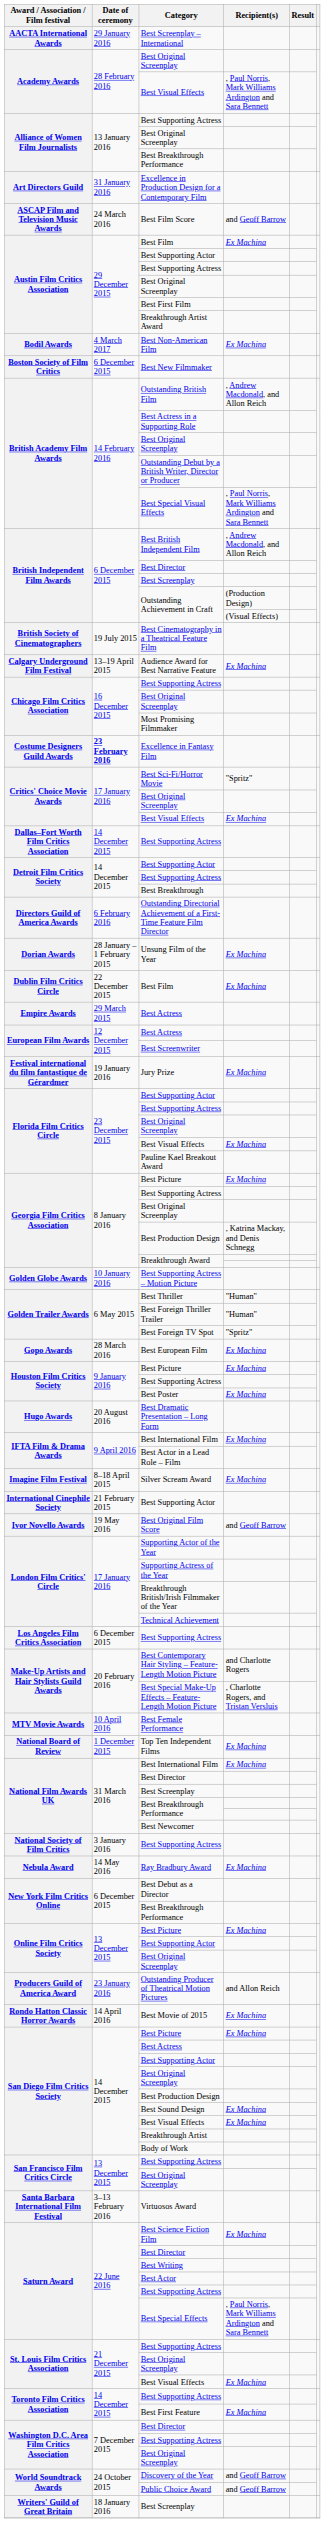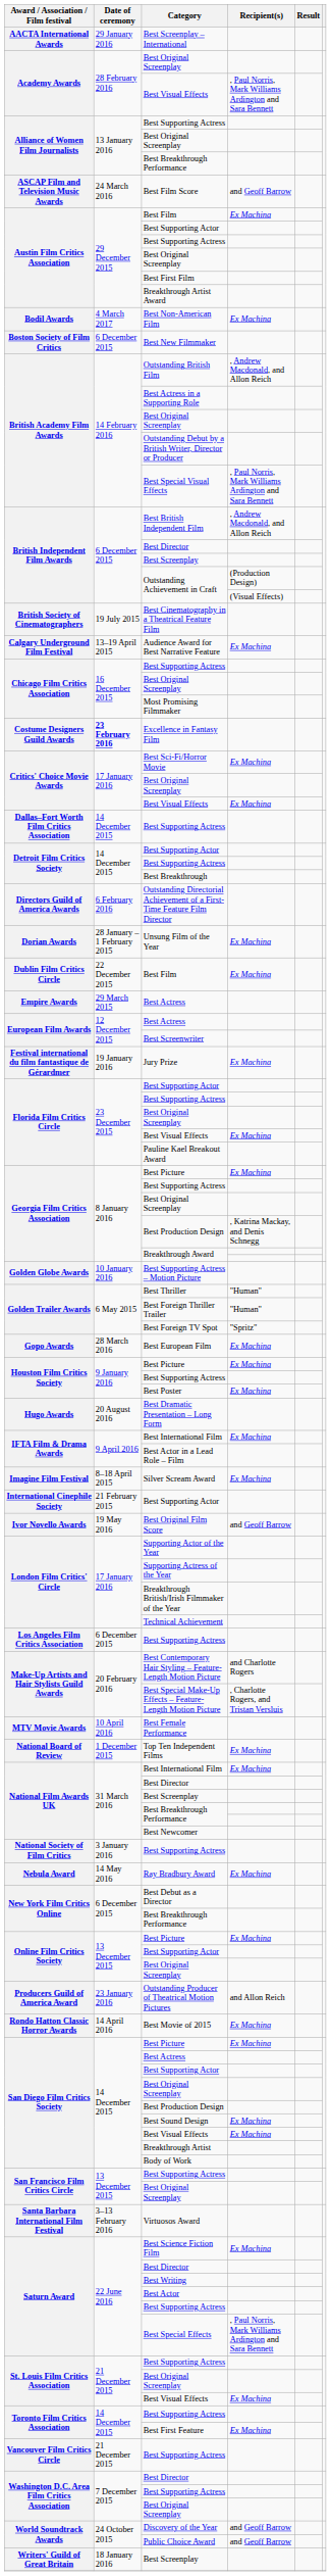- row: Art Directors Guild | 31 January 2016 | Excellence in Production Design for a Contemporary Film
Best Sci-Fi/Horror Movie | Recipient(s): "Spritz" -> Ex Machina
+ row: Vancouver Film Critics Circle | 21 December 2015 | Best Supporting Actress
